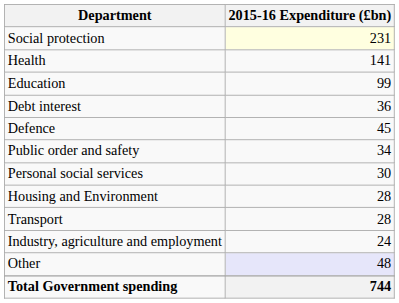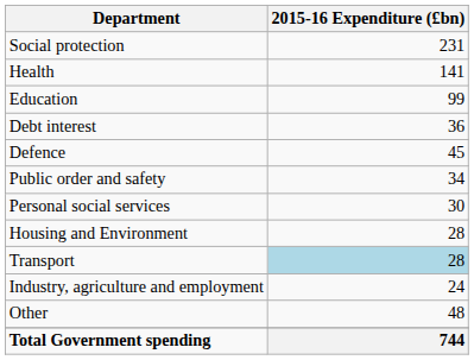Social protection | 2015-16 Expenditure (£bn): lightyellow background -> no background
Transport | 2015-16 Expenditure (£bn): no background -> lightblue background
Other | 2015-16 Expenditure (£bn): lavender background -> no background
